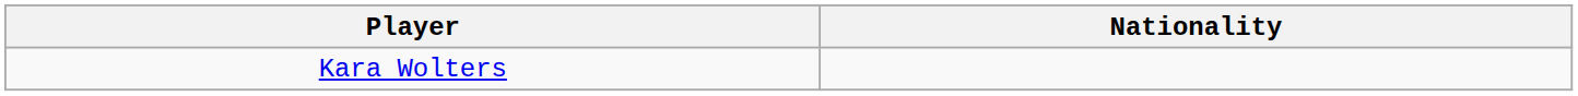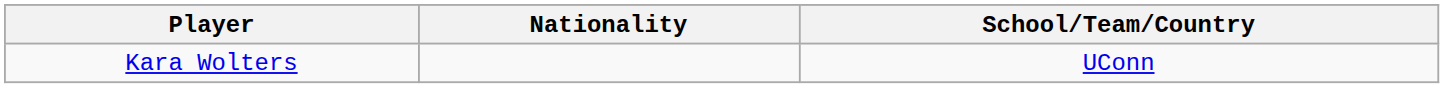+ column: School/Team/Country | UConn
